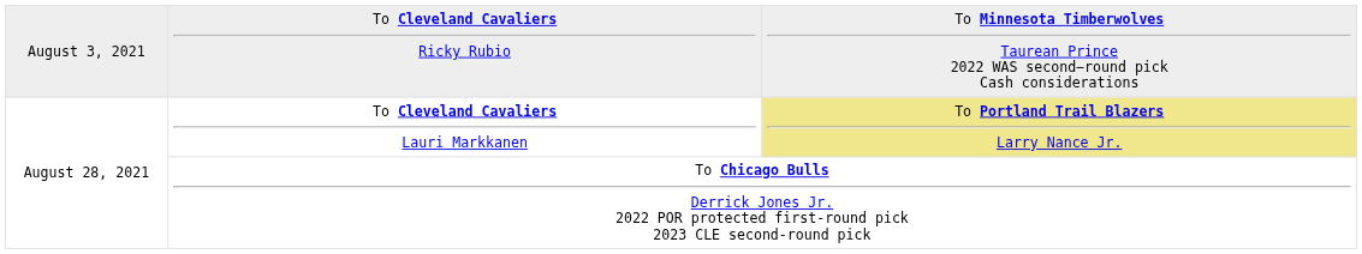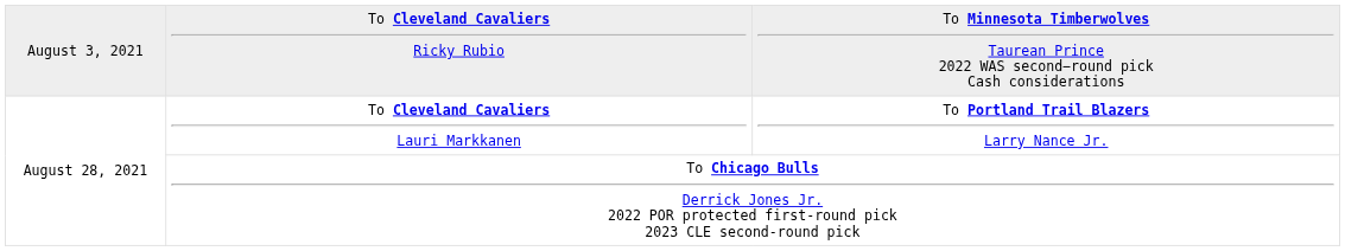To Cleveland Cavaliers Lauri Markkanen | column 3: khaki background -> no background
